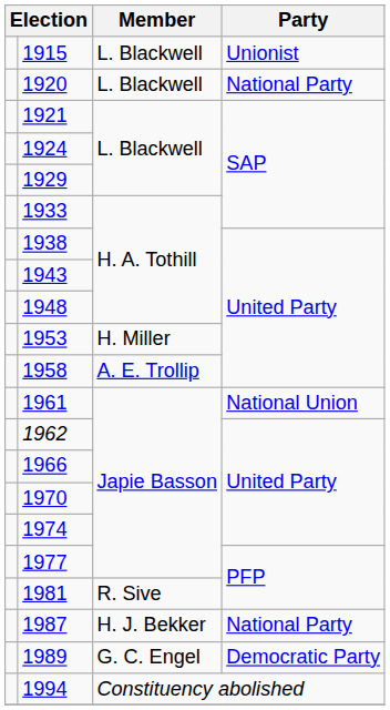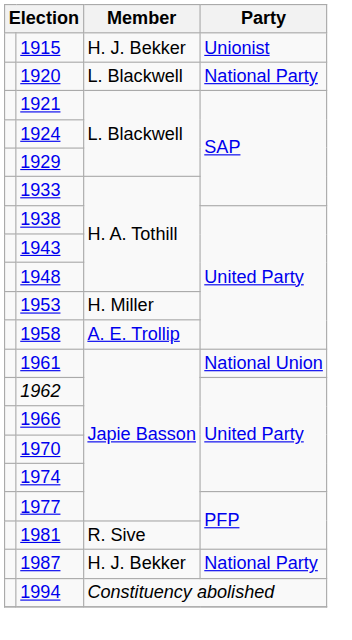1915 | Member: L. Blackwell -> H. J. Bekker
- row: 1989 | G. C. Engel | Democratic Party
